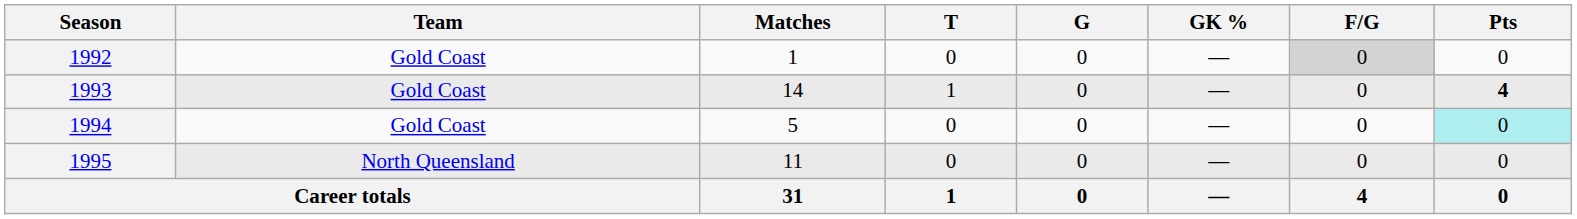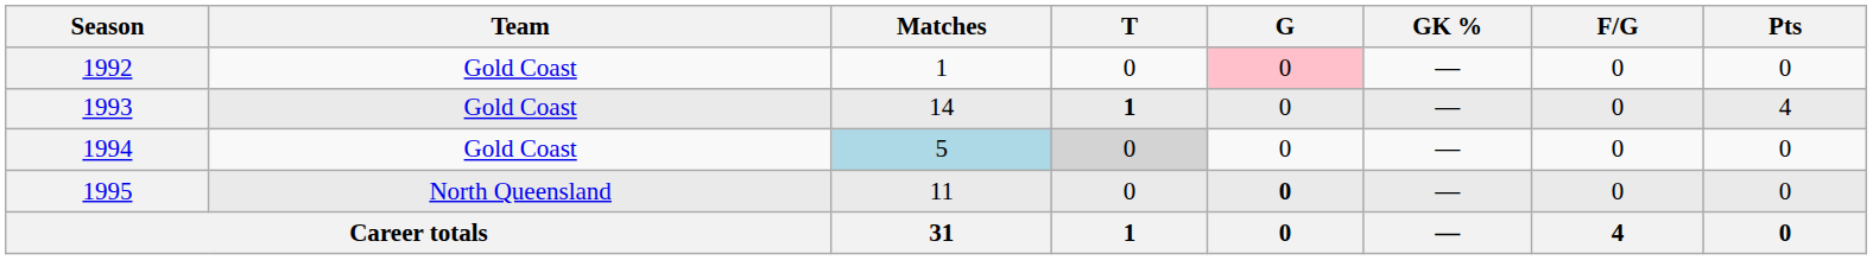1992 | G: no background -> pink background
1992 | F/G: lightgrey background -> no background
1993 | T: normal -> bold
1993 | Pts: bold -> normal
1994 | Matches: no background -> lightblue background
1994 | T: no background -> lightgrey background
1994 | Pts: paleturquoise background -> no background
1995 | G: normal -> bold
